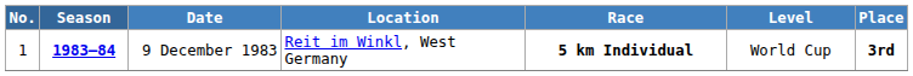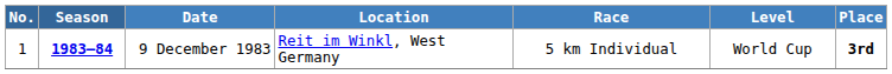9 December 1983 | Race: bold -> normal
